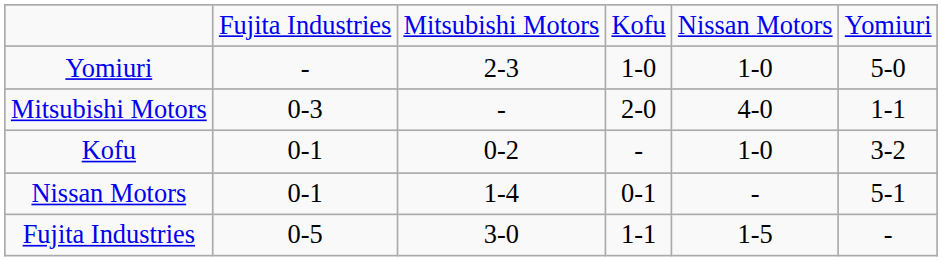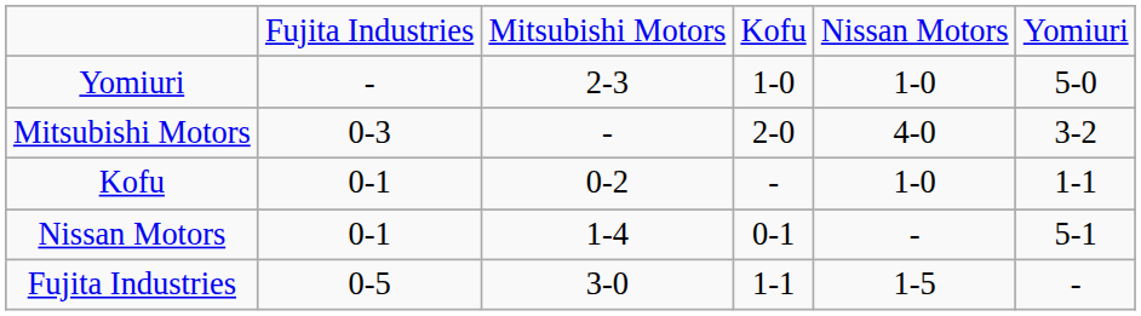row 3 | column 6: 1-1 -> 3-2
row 4 | column 6: 3-2 -> 1-1
